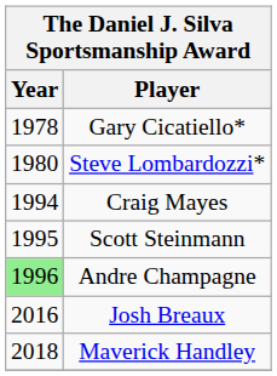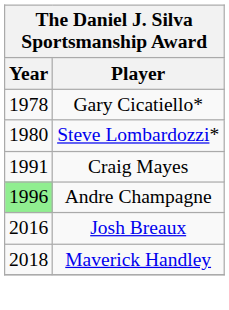Craig Mayes | Year: 1994 -> 1991
- row: 1995 | Scott Steinmann
